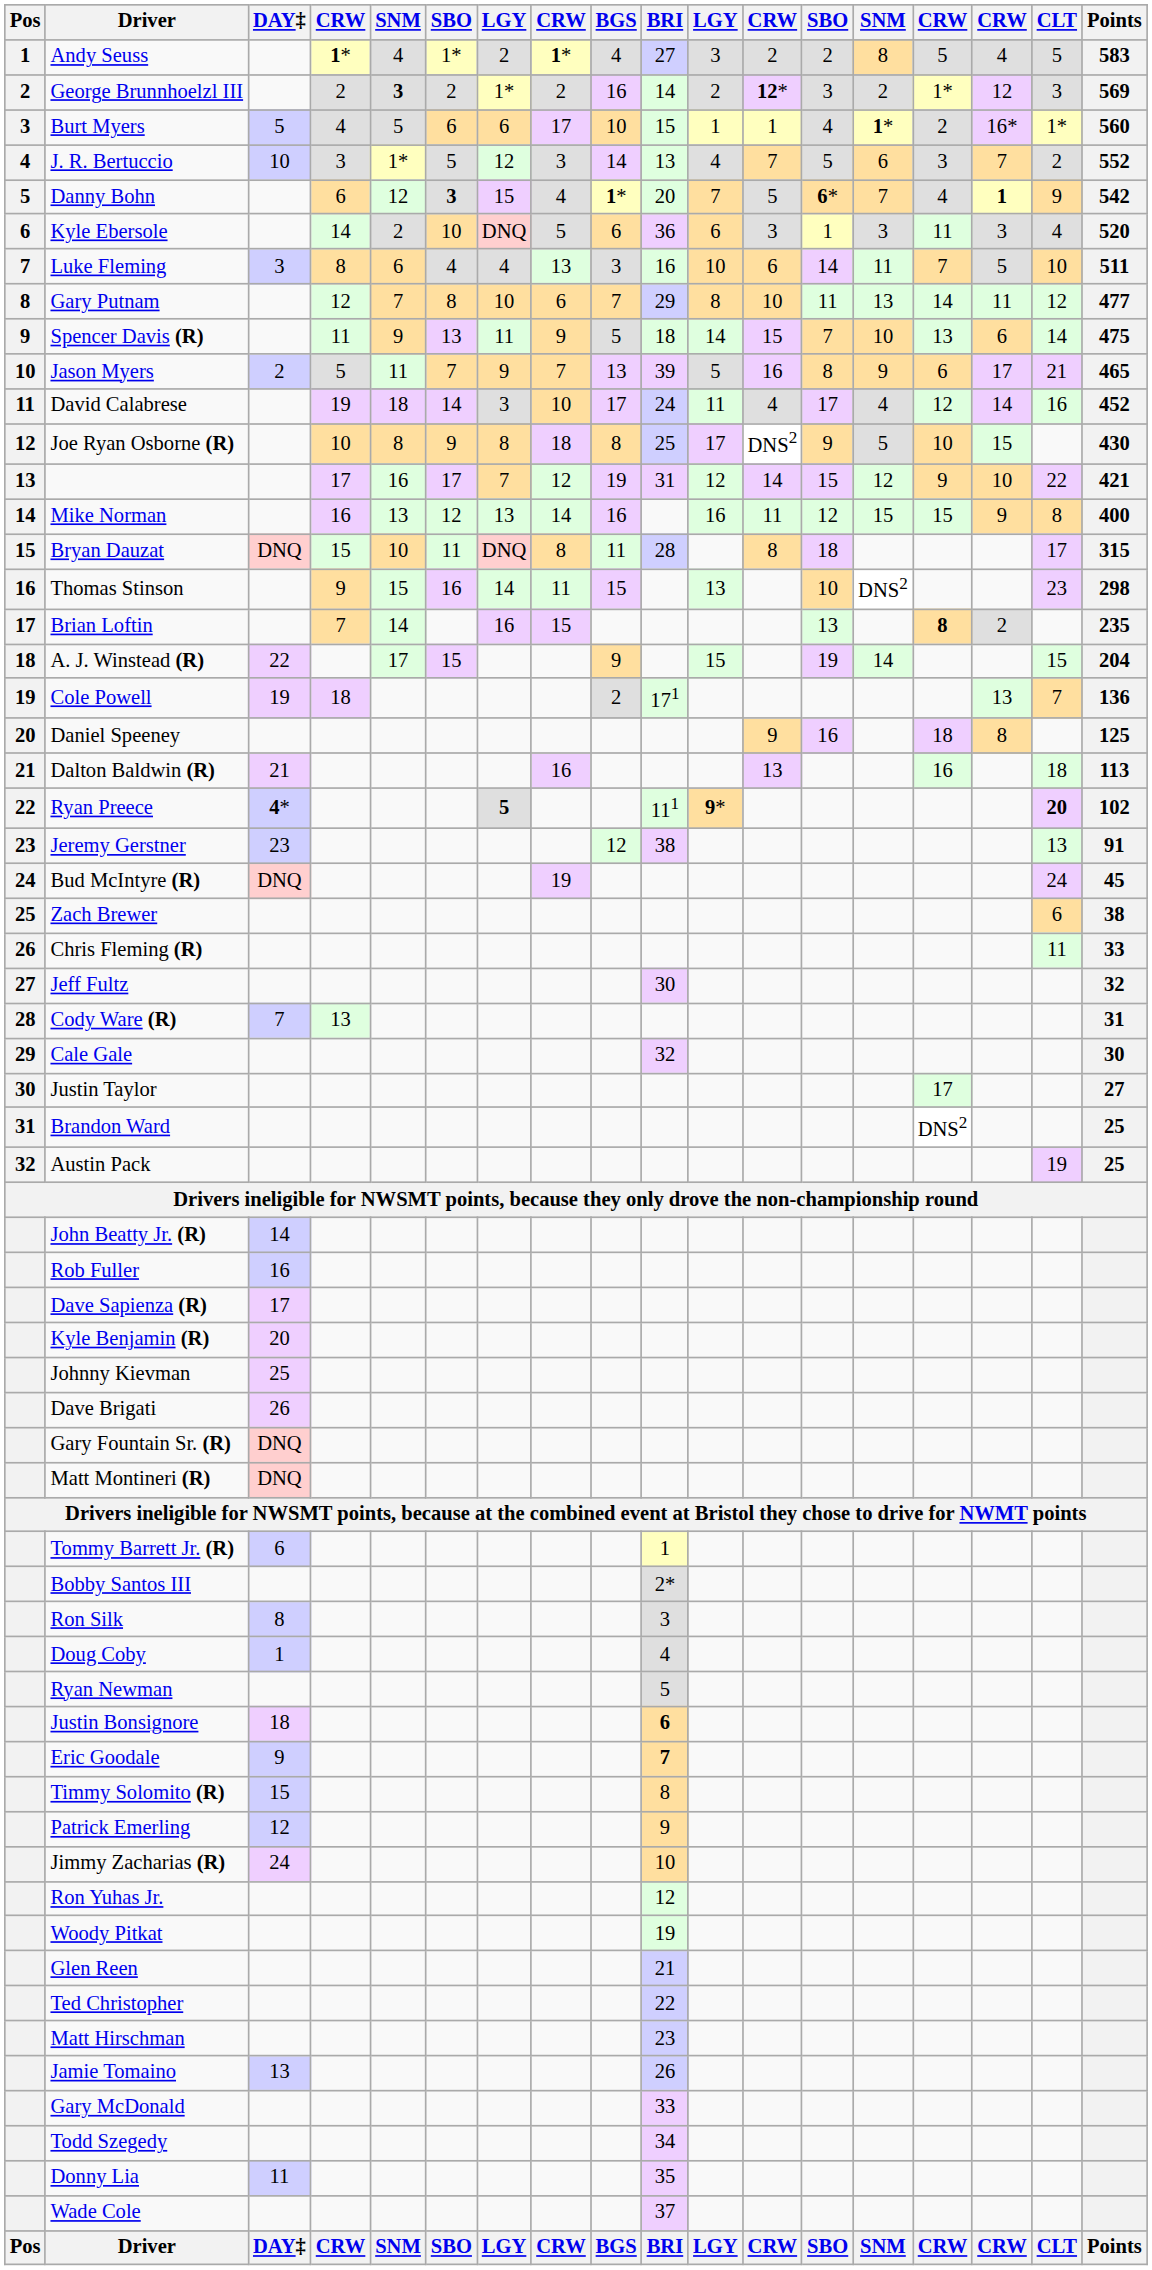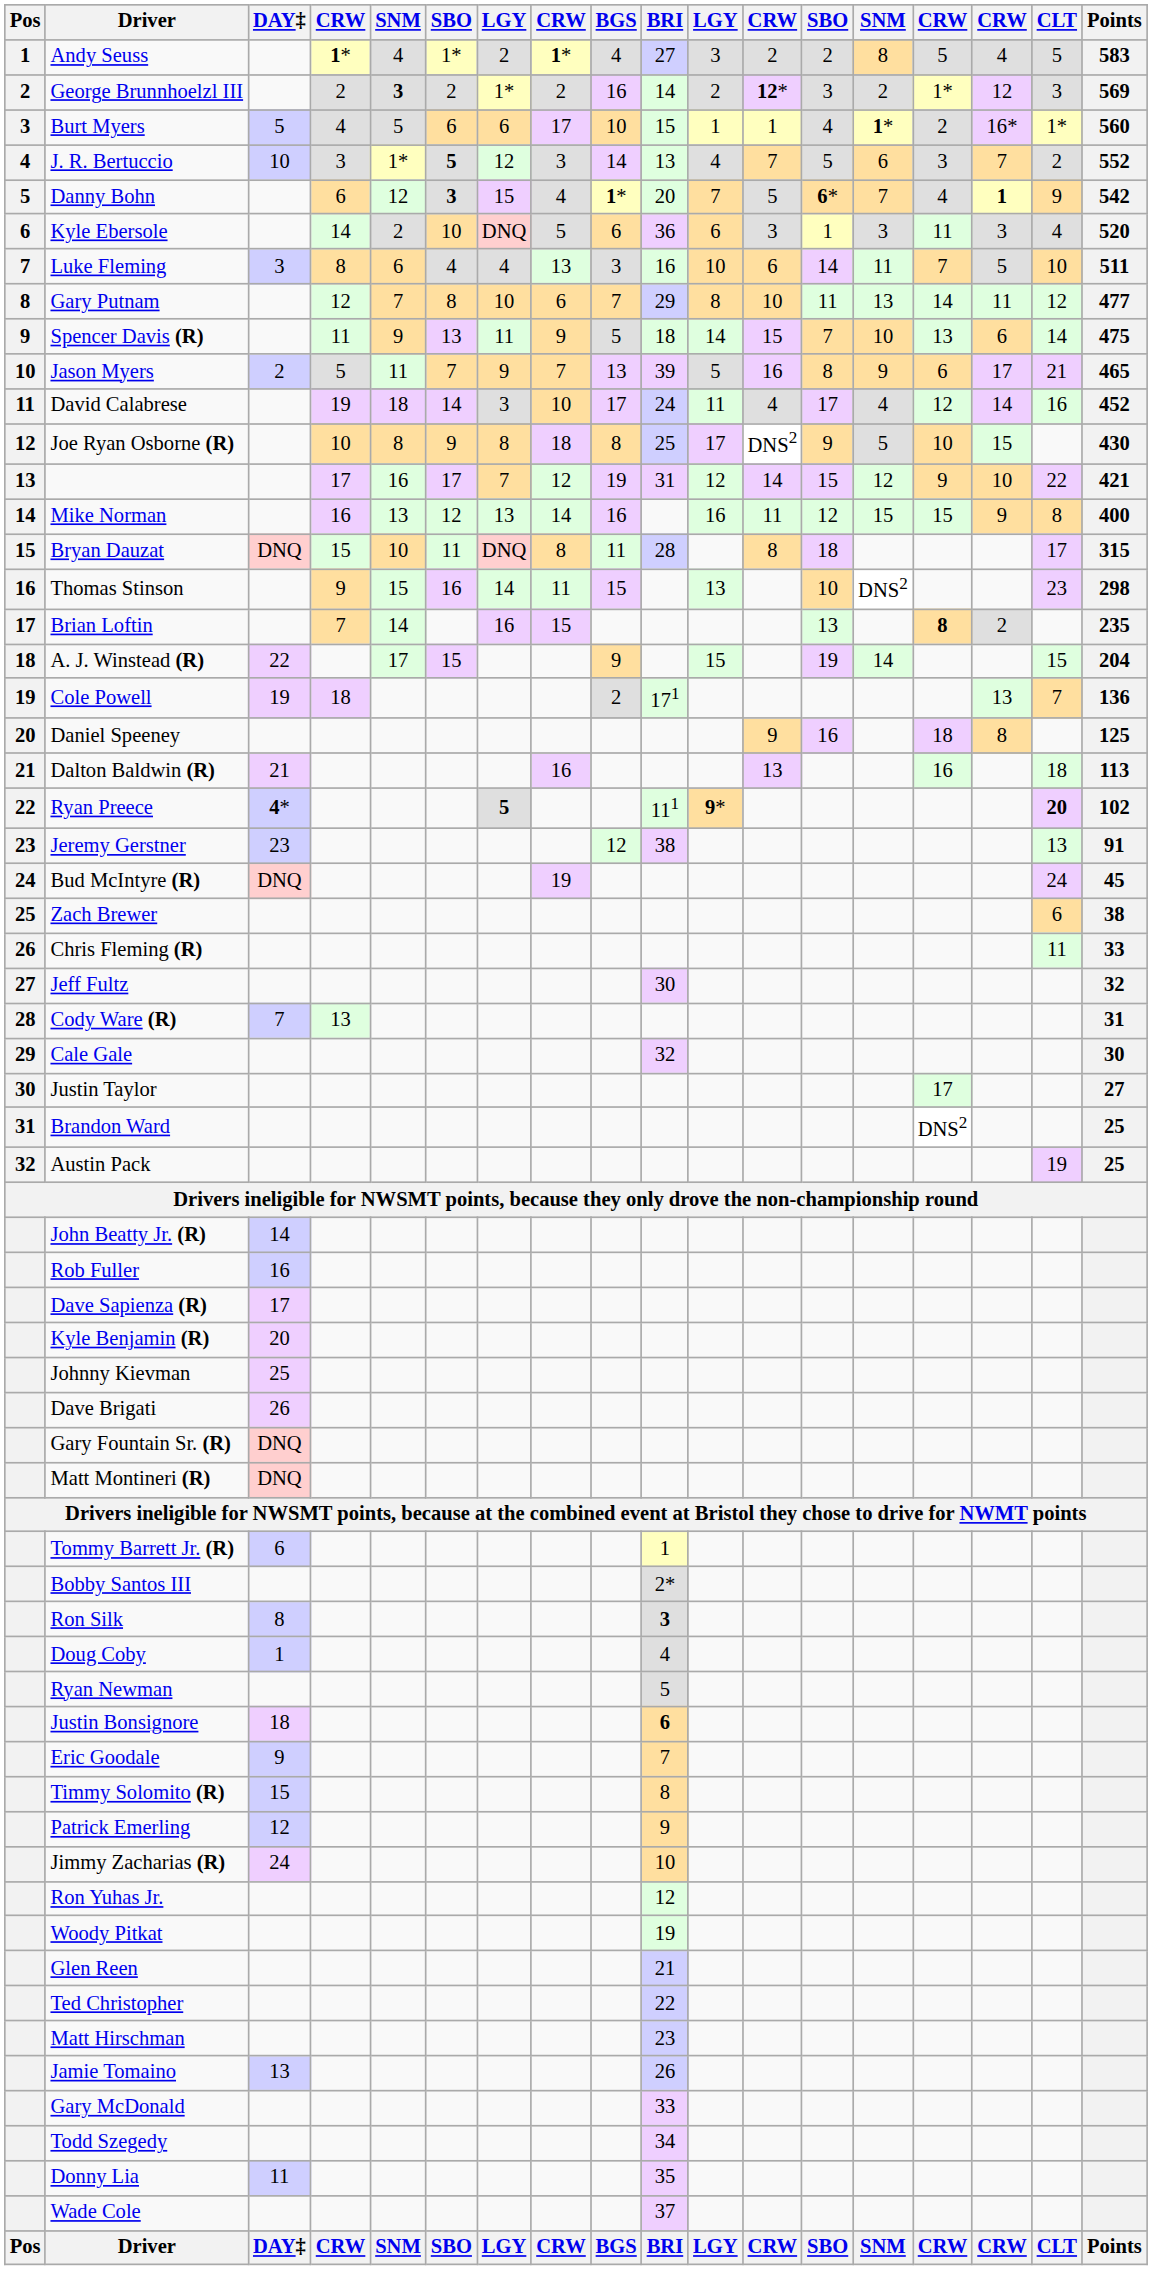J. R. Bertuccio | column 6: normal -> bold
Ron Silk | BRI: normal -> bold
Eric Goodale | BRI: bold -> normal
